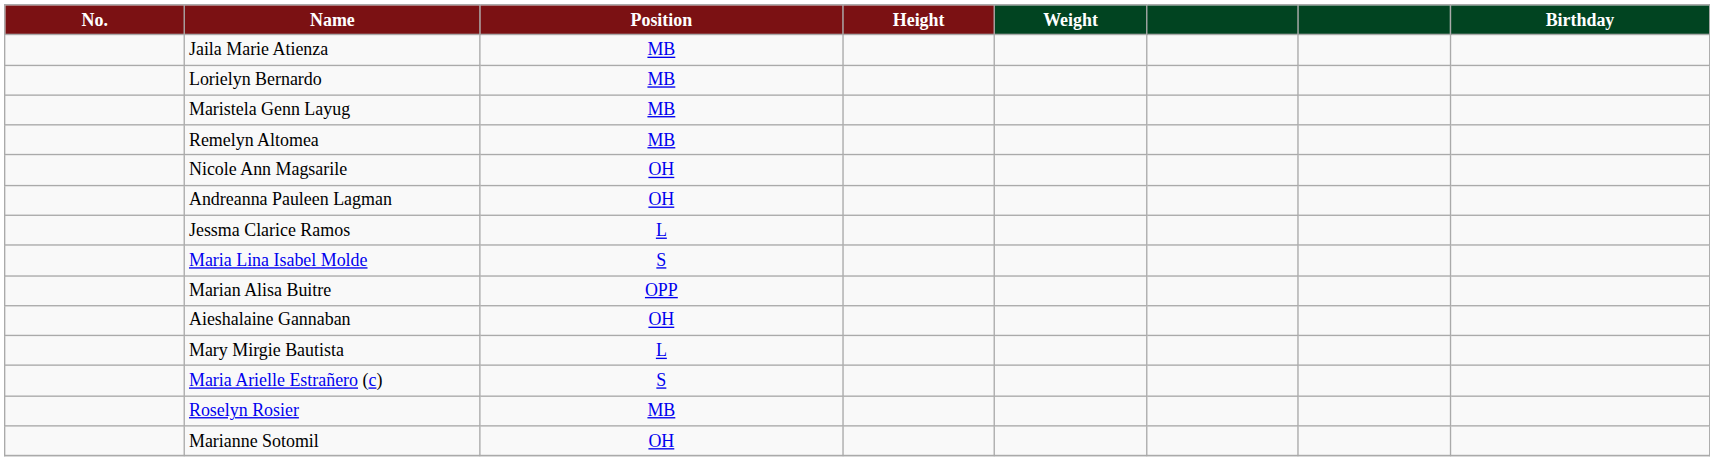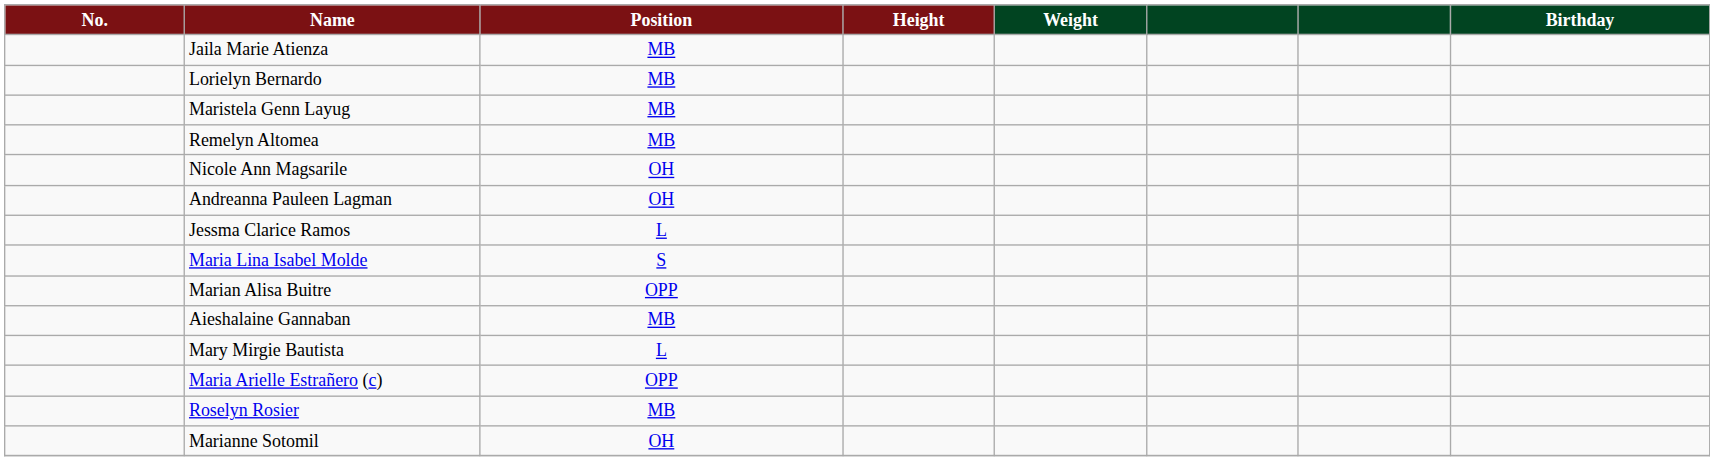Aieshalaine Gannaban | Position: OH -> MB
Maria Arielle Estrañero (c) | Position: S -> OPP
